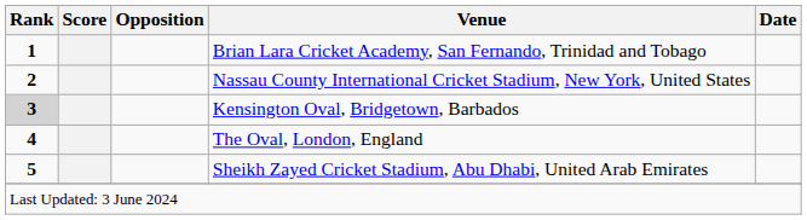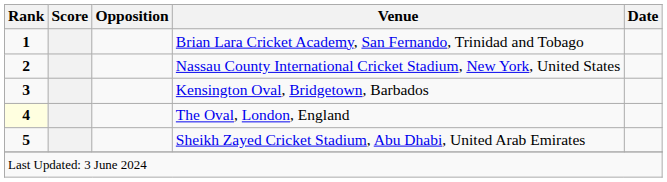Kensington Oval, Bridgetown, Barbados | Rank: lightgrey background -> no background
The Oval, London, England | Rank: no background -> lightyellow background
